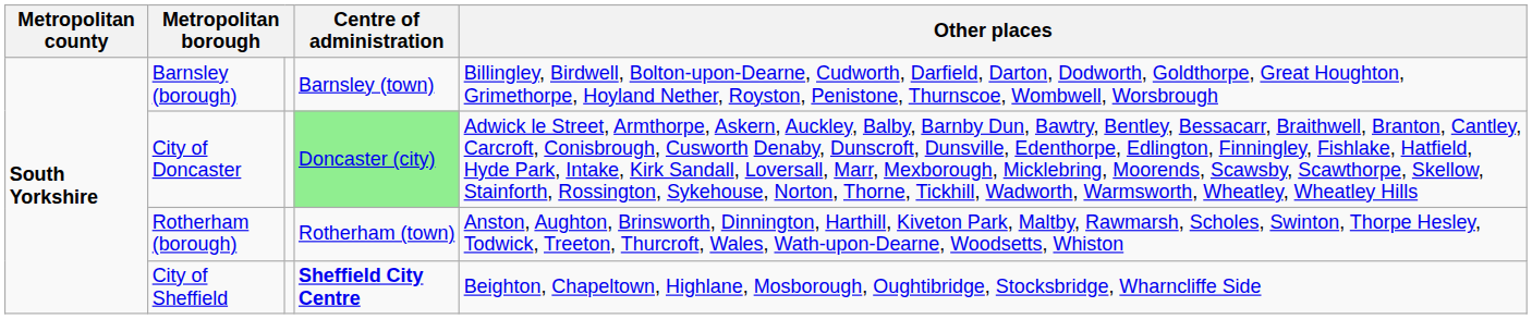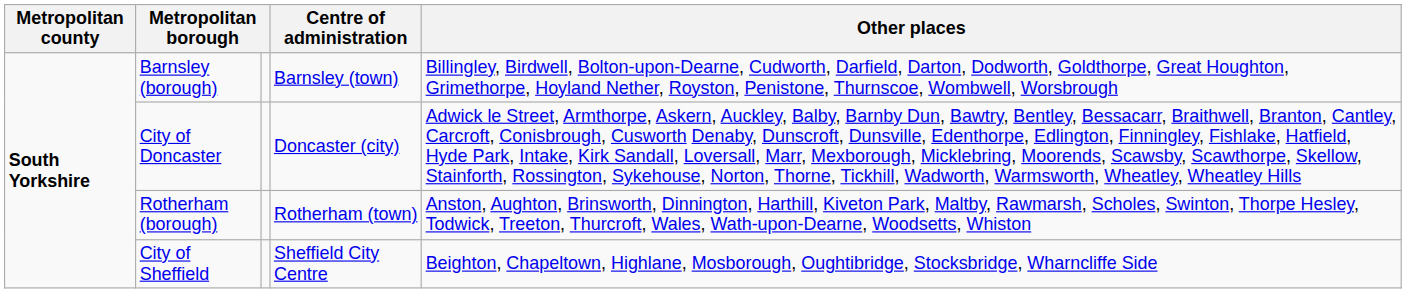City of Doncaster | Centre of administration: lightgreen background -> no background
City of Sheffield | Centre of administration: bold -> normal
